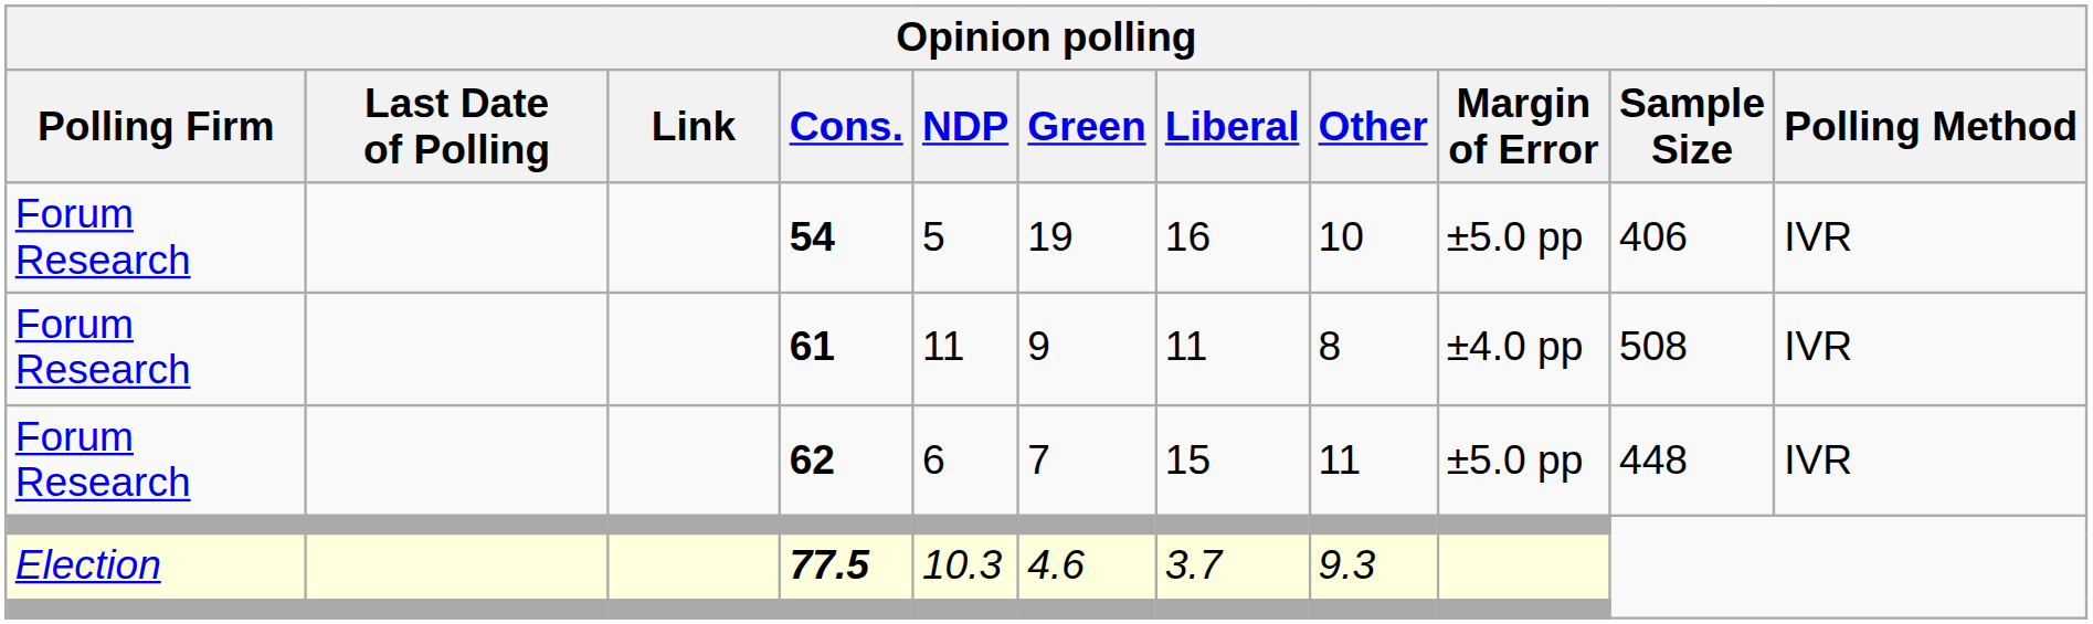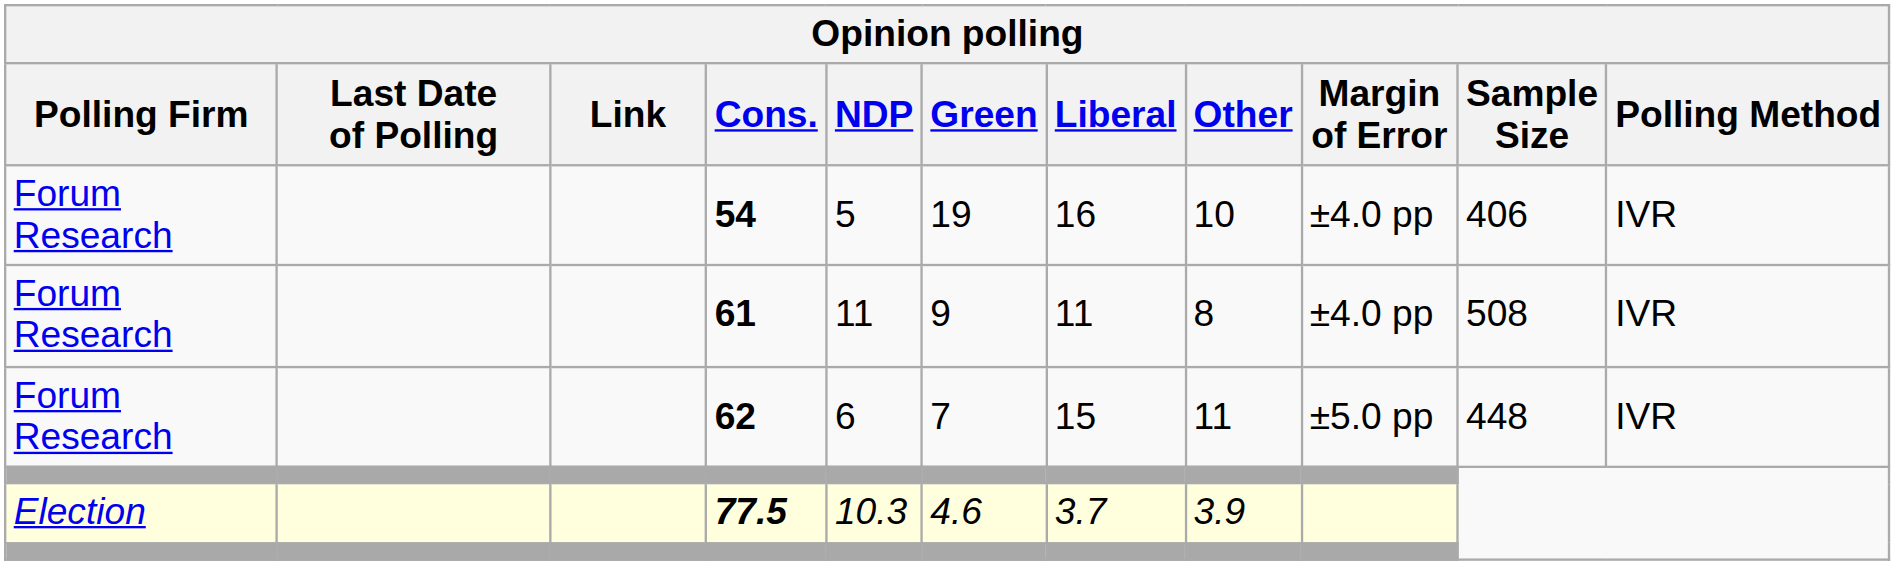54 | Margin of Error: ±5.0 pp -> ±4.0 pp
77.5 | Other: 9.3 -> 3.9
